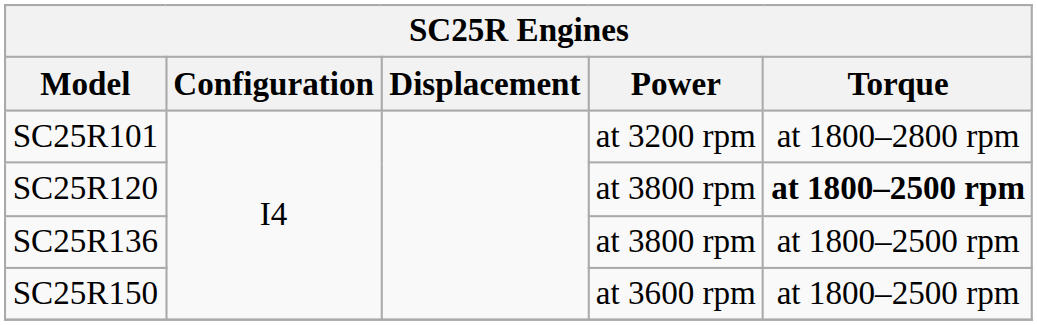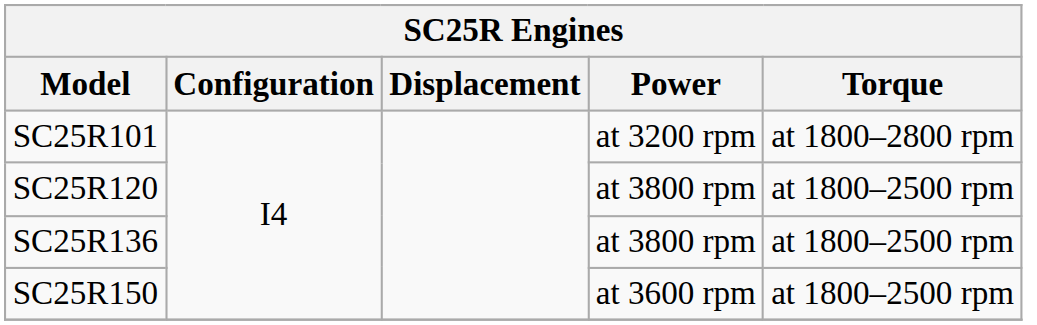SC25R120 | Torque: bold -> normal
